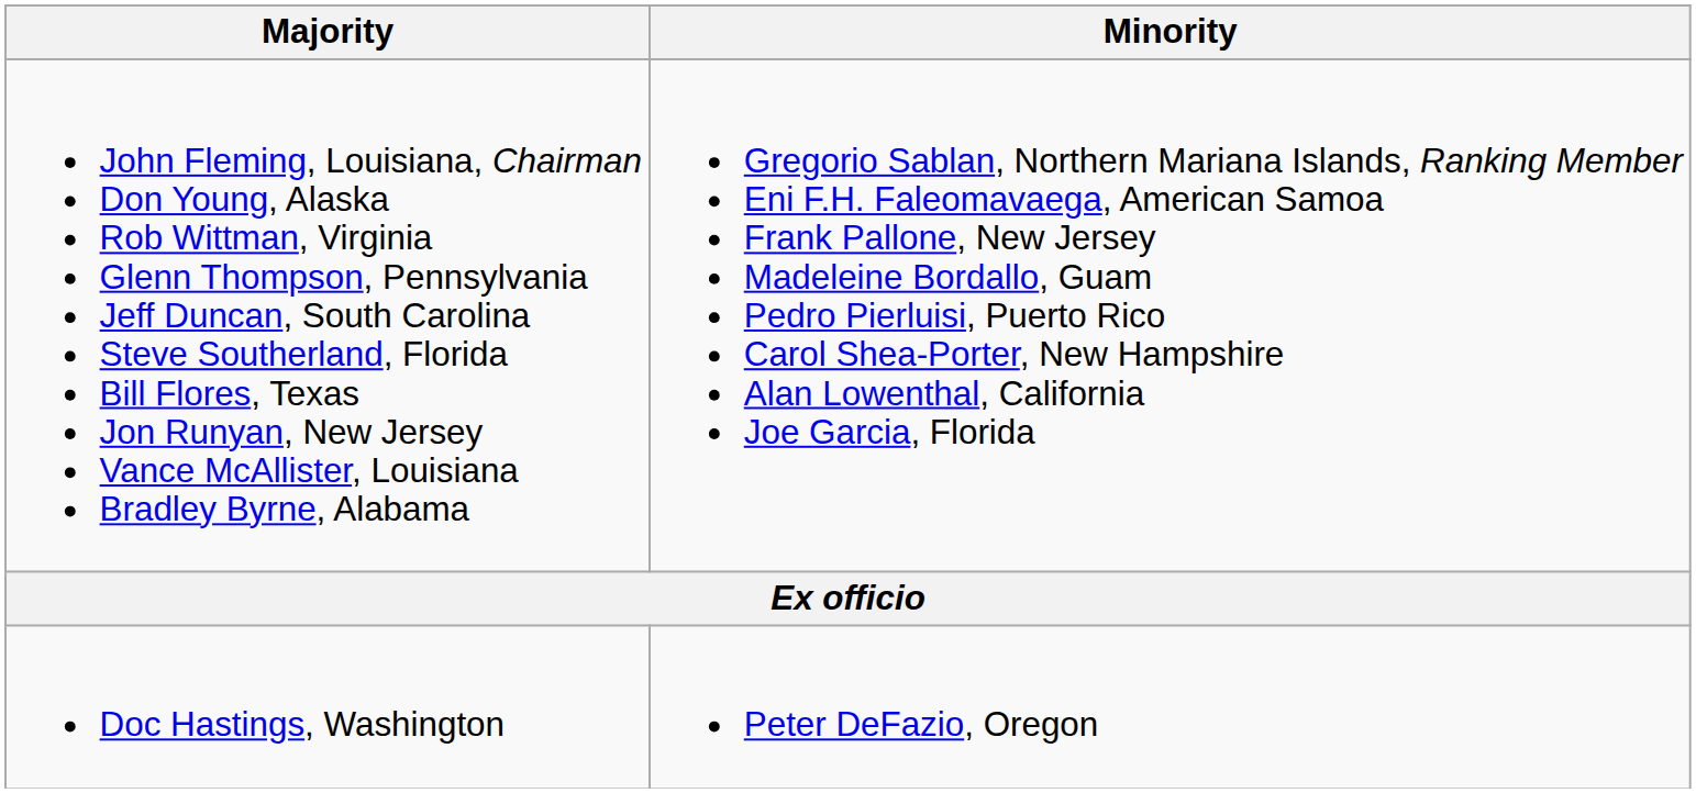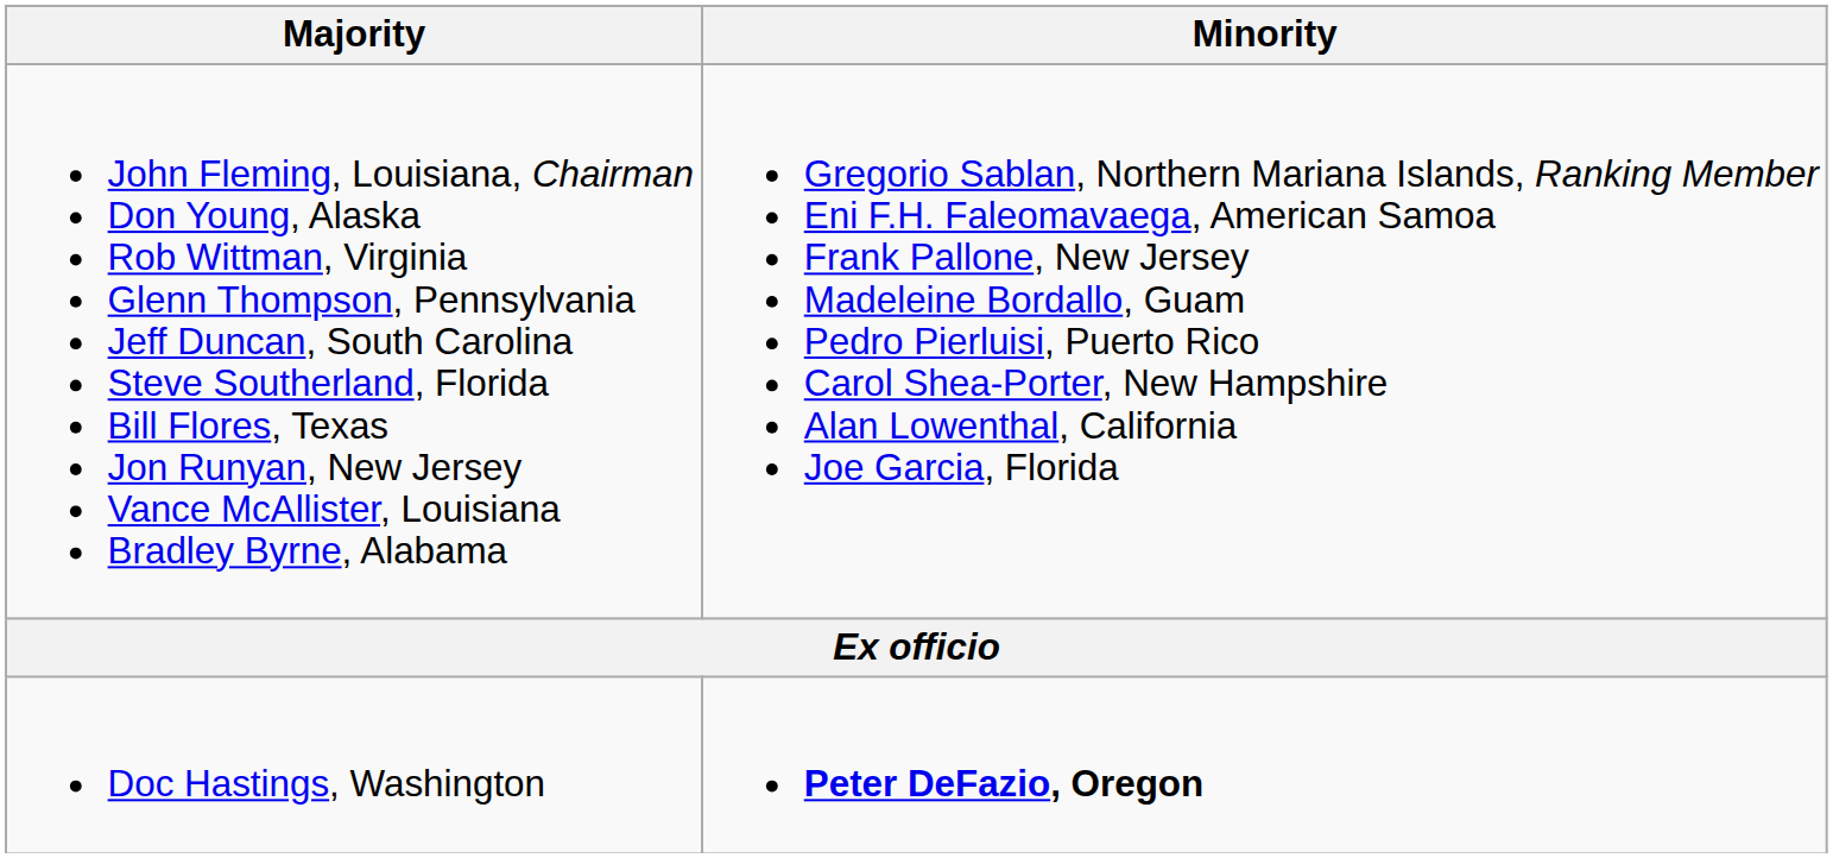Doc Hastings, Washington | Minority: normal -> bold
